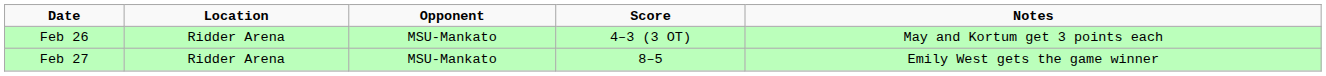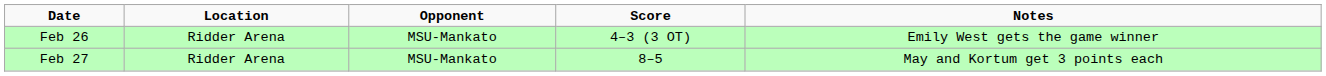Feb 26 | Notes: May and Kortum get 3 points each -> Emily West gets the game winner
Feb 27 | Notes: Emily West gets the game winner -> May and Kortum get 3 points each
